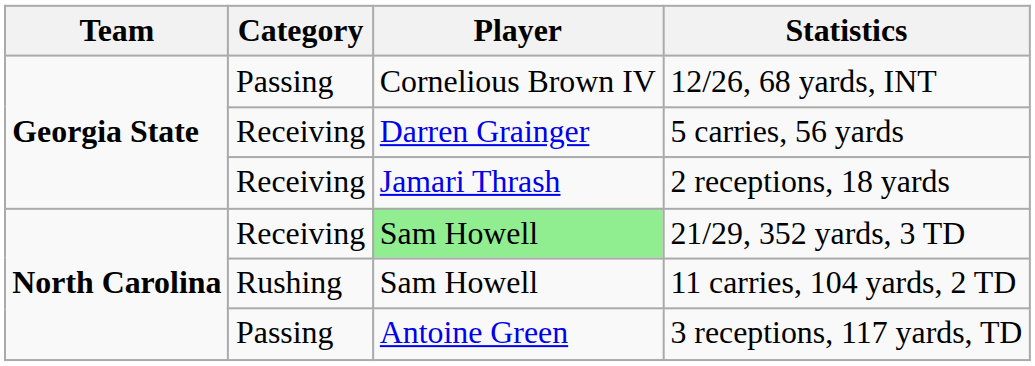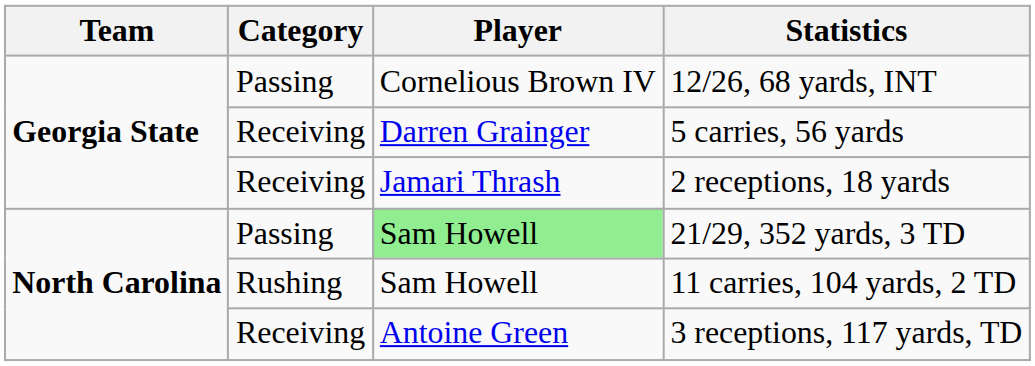21/29, 352 yards, 3 TD | Category: Receiving -> Passing
3 receptions, 117 yards, TD | Category: Passing -> Receiving
